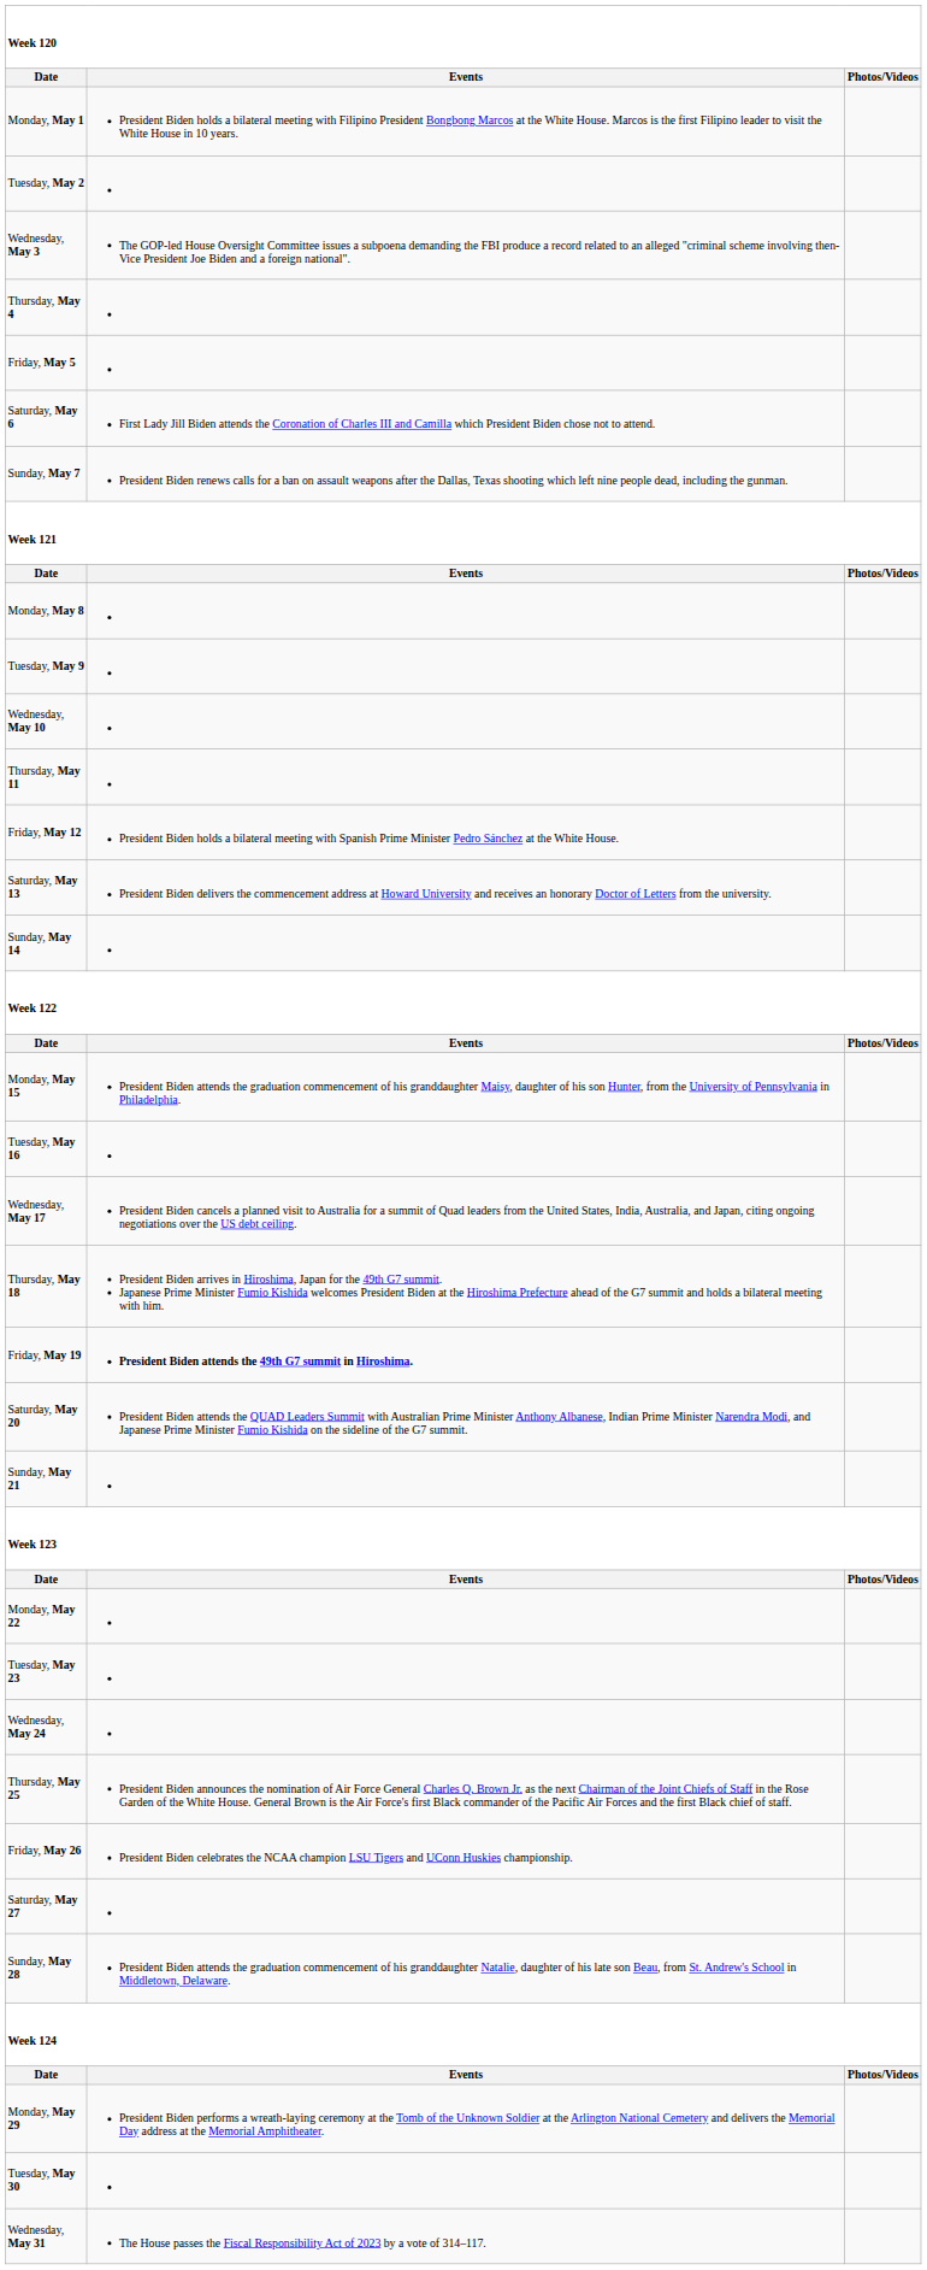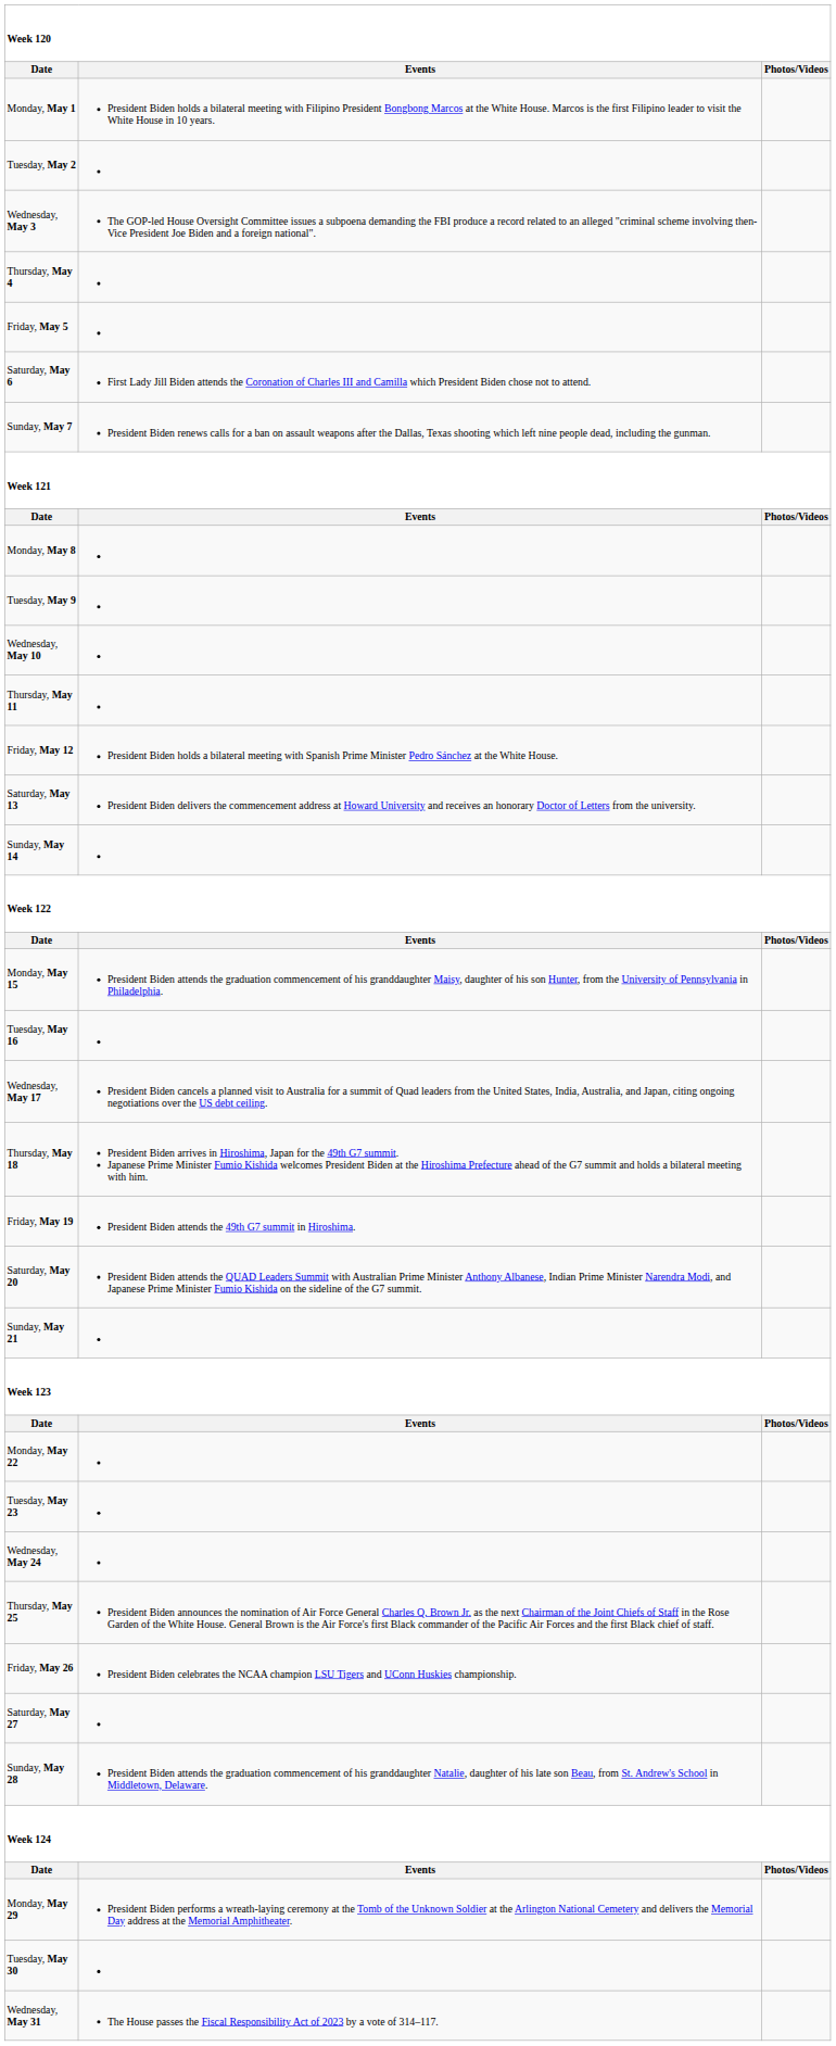Friday, May 19 | column 2: bold -> normal
